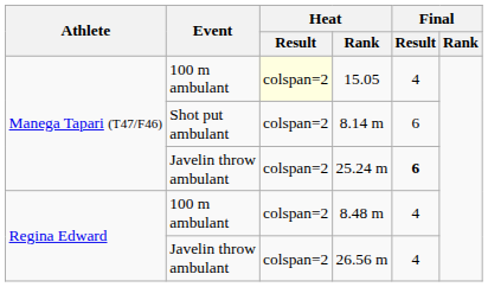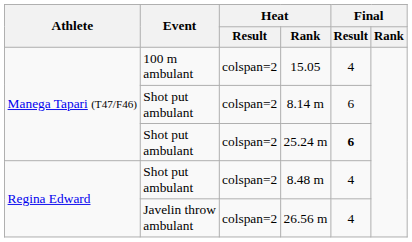15.05 | Heat / Result: lightyellow background -> no background
25.24 m | Event: Javelin throw ambulant -> Shot put ambulant
8.48 m | Event: 100 m ambulant -> Shot put ambulant
